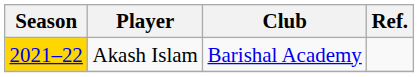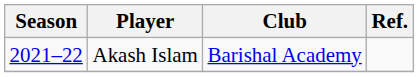Akash Islam | Season: gold background -> no background
